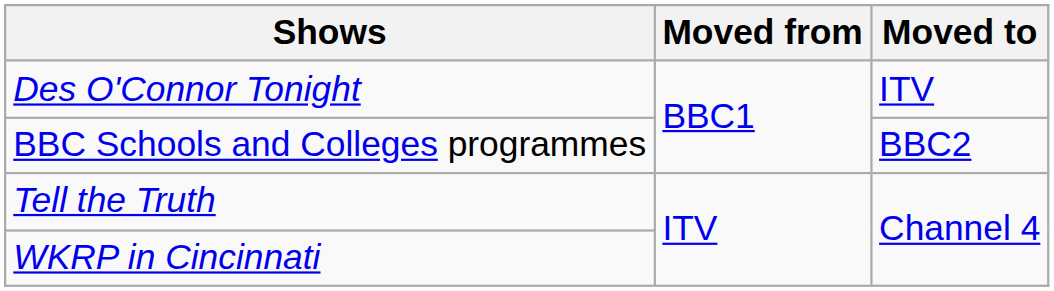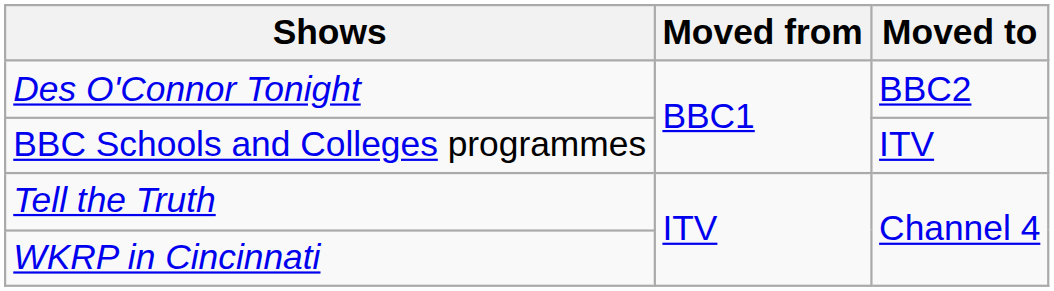Des O'Connor Tonight | Moved to: ITV -> BBC2
BBC Schools and Colleges programmes | Moved to: BBC2 -> ITV
